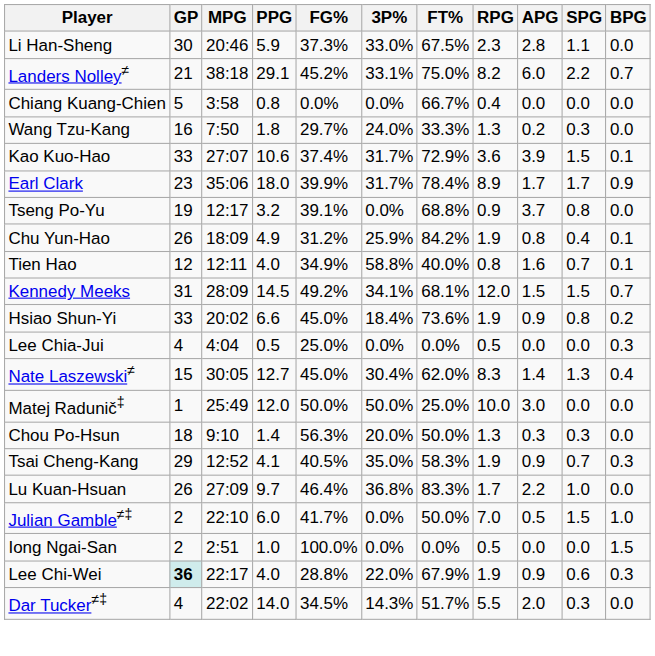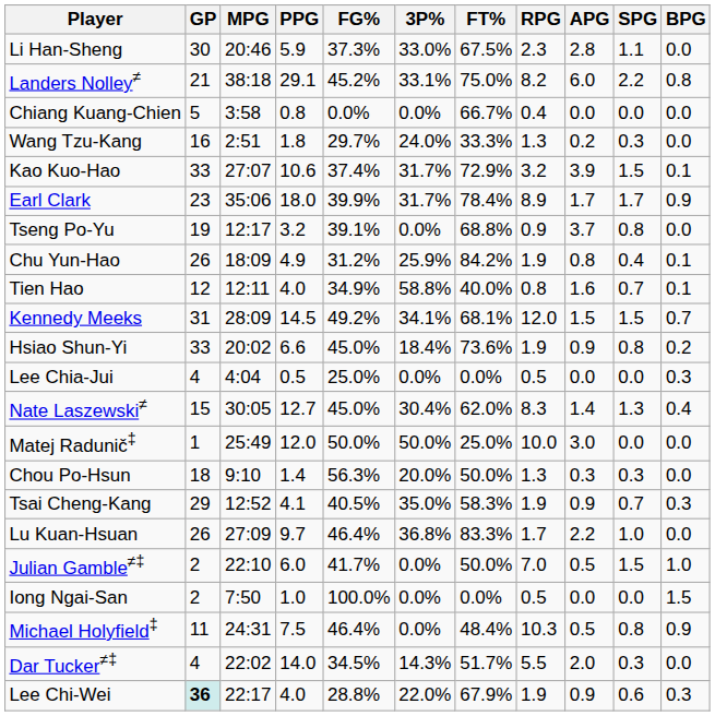Landers Nolley≠ | BPG: 0.7 -> 0.8
Wang Tzu-Kang | MPG: 7:50 -> 2:51
Kao Kuo-Hao | RPG: 3.6 -> 3.2
Iong Ngai-San | MPG: 2:51 -> 7:50
+ row: Michael Holyfield‡ | 11 | 24:31 | 7.5 | 46.4% | 0.0% | 48.4% | 10.3 | 0.5 | 0.8 | 0.9
rows swapped: Lee Chi-Wei <-> Dar Tucker≠‡
